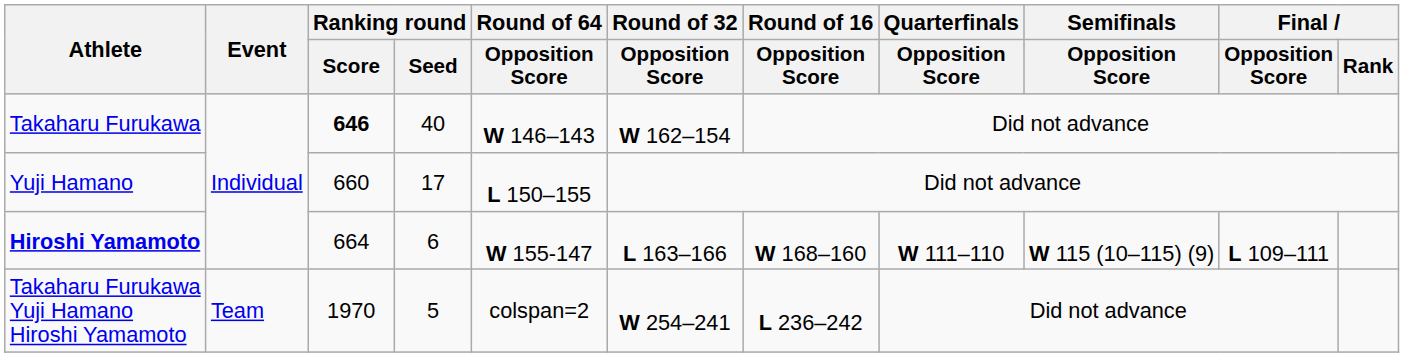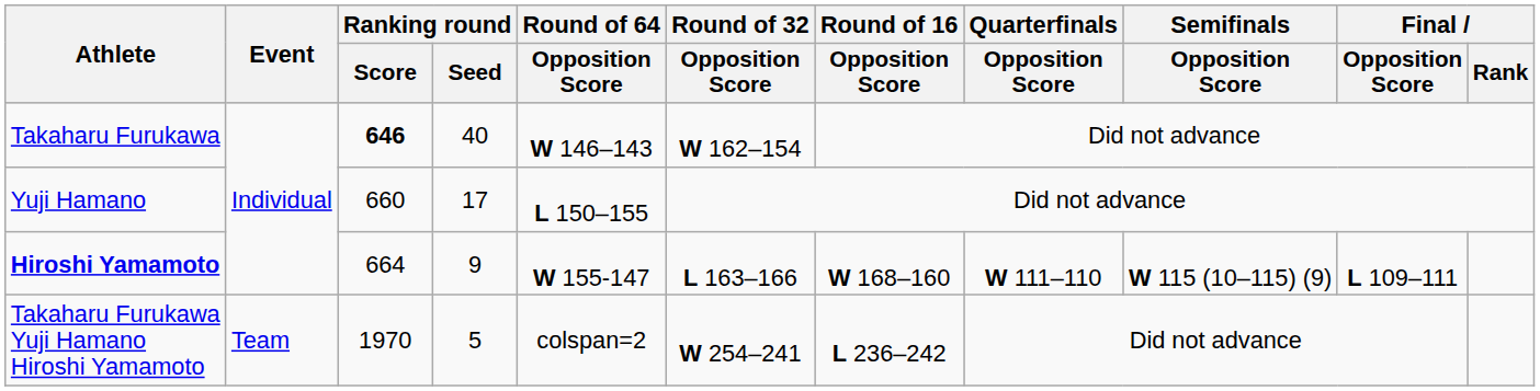Hiroshi Yamamoto | Ranking round / Seed: 6 -> 9
